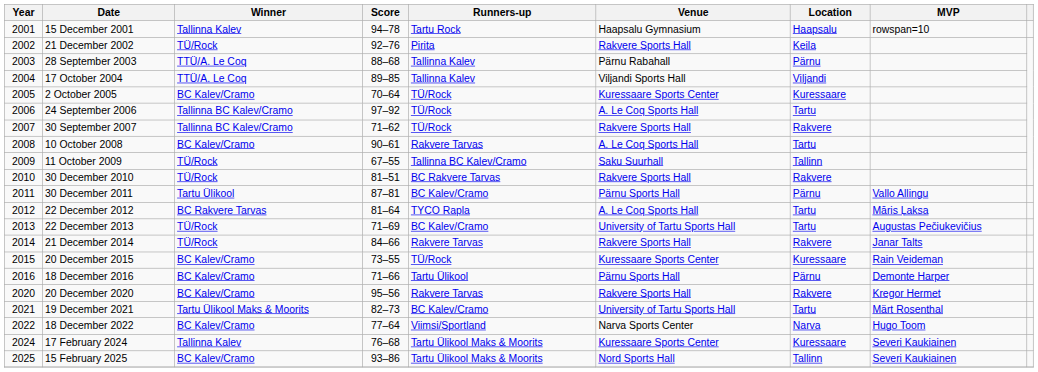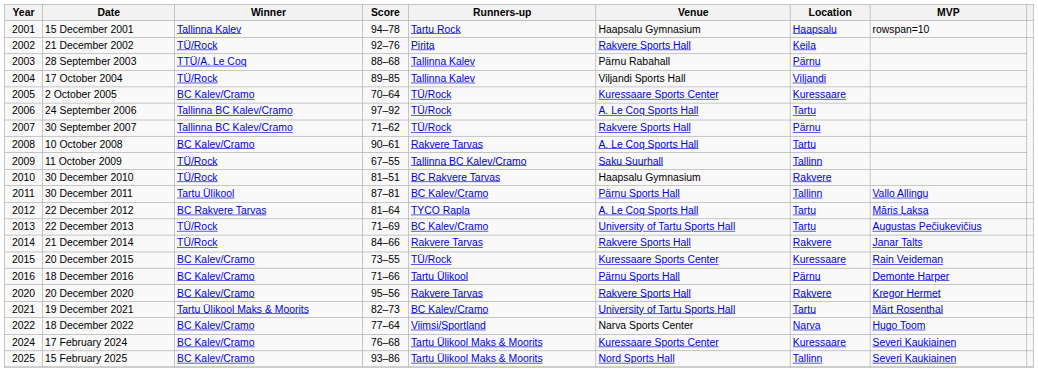17 October 2004 | Winner: TTÜ/A. Le Coq -> TÜ/Rock
30 September 2007 | Location: Rakvere -> Pärnu
30 December 2010 | Venue: Rakvere Sports Hall -> Haapsalu Gymnasium
30 December 2011 | Location: Pärnu -> Tallinn
17 February 2024 | Winner: Tallinna Kalev -> BC Kalev/Cramo
